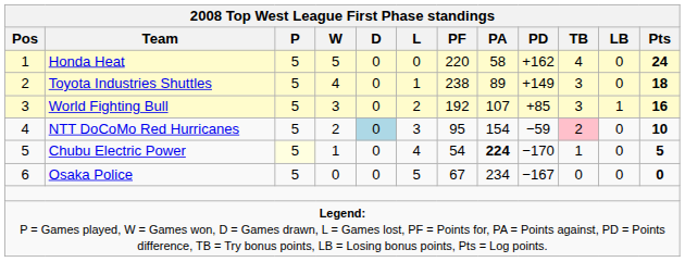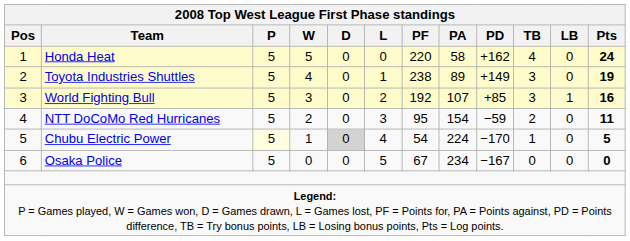Toyota Industries Shuttles | Pts: 18 -> 19
NTT DoCoMo Red Hurricanes | D: lightblue background -> no background
NTT DoCoMo Red Hurricanes | TB: pink background -> no background
NTT DoCoMo Red Hurricanes | Pts: 10 -> 11
Chubu Electric Power | D: no background -> lightgrey background
Chubu Electric Power | PA: bold -> normal
